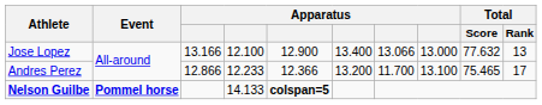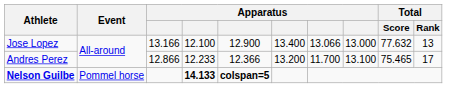Nelson Guilbe | Event: bold -> normal
Nelson Guilbe | column 4: normal -> bold
